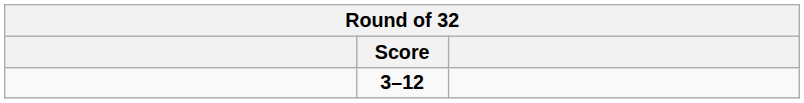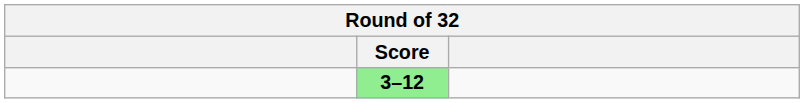row 3 | Score: no background -> lightgreen background
